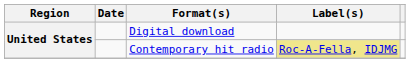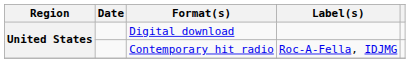Contemporary hit radio | Label(s): khaki background -> no background
